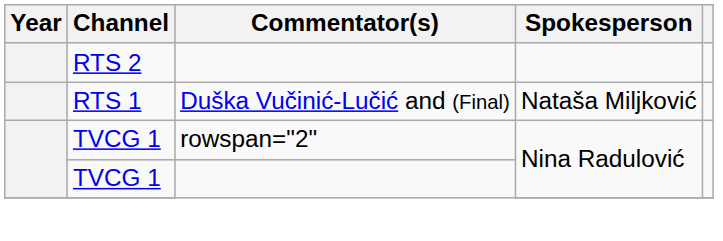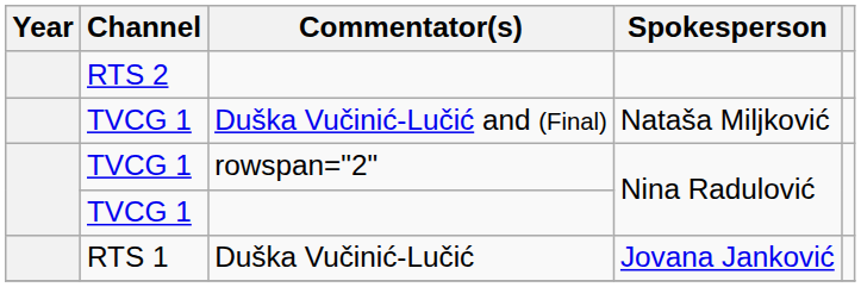Duška Vučinić-Lučić and (Final) | Channel: RTS 1 -> TVCG 1
+ row: RTS 1 | Duška Vučinić-Lučić | Jovana Janković
